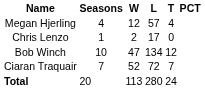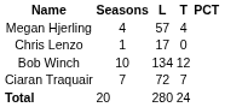- column: W | 12 | 2 | 47 | 52 | 113
